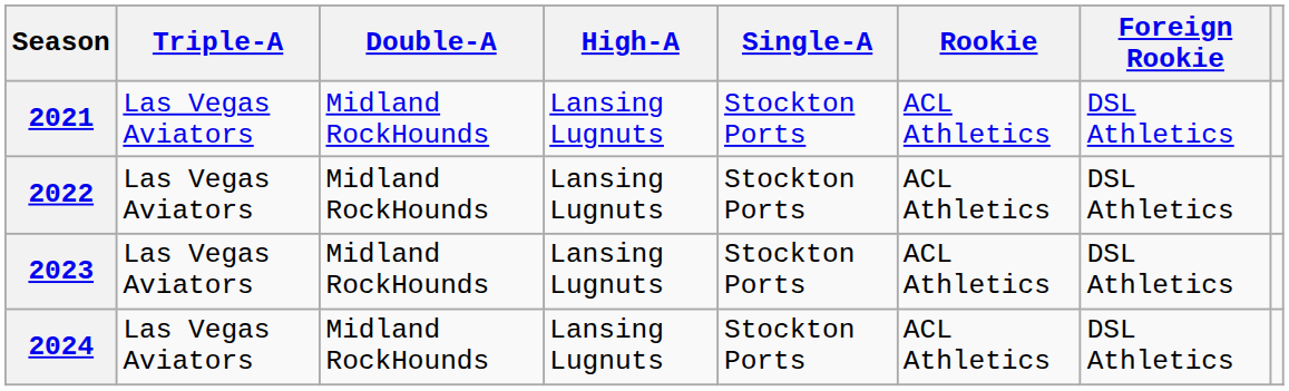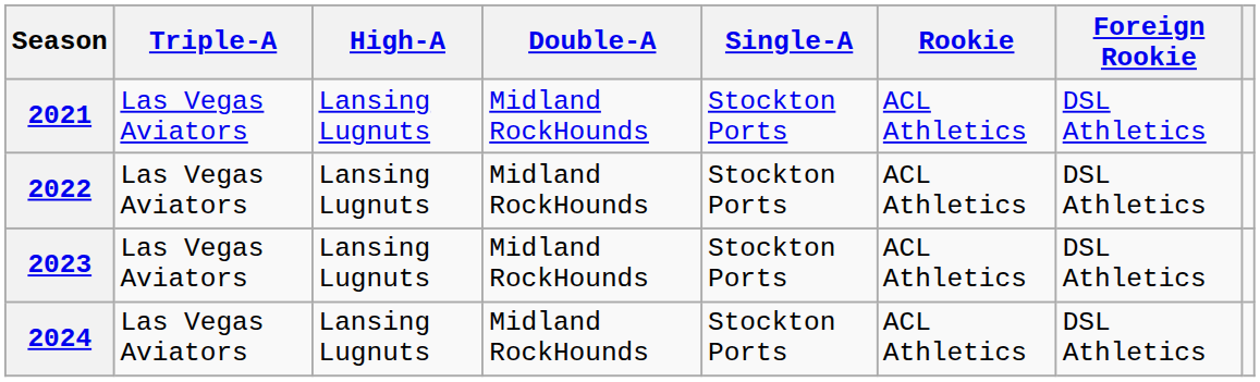columns swapped: Double-A <-> High-A
